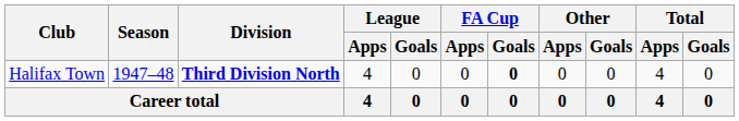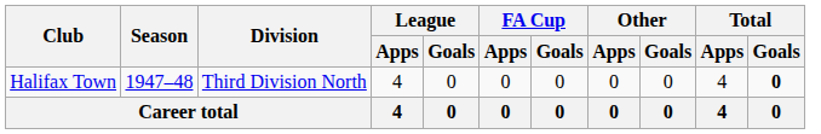Halifax Town | Division: bold -> normal
Halifax Town | FA Cup / Goals: bold -> normal
Halifax Town | Total / Goals: normal -> bold
